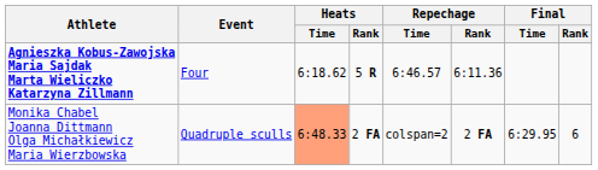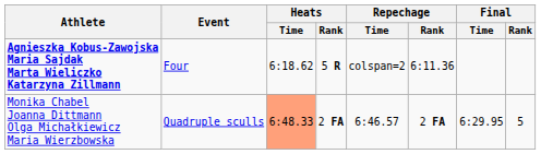row 3 | Repechage / Time: 6:46.57 -> colspan=2
row 4 | Repechage / Time: colspan=2 -> 6:46.57
row 4 | Final / Rank: 6 -> 5
